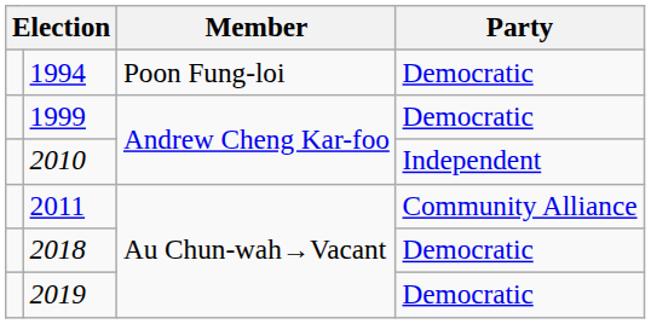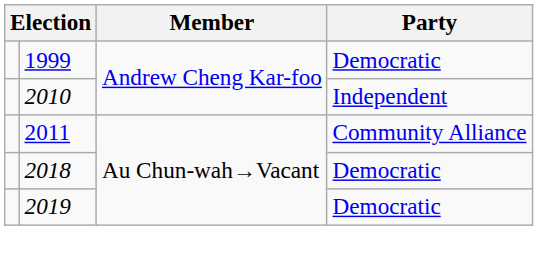- row: 1994 | Poon Fung-loi | Democratic
